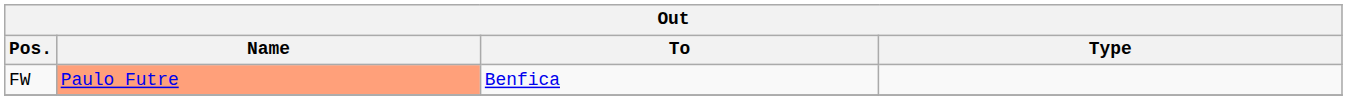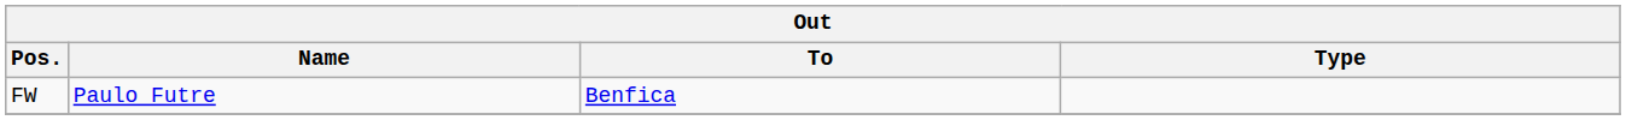FW | Name: lightsalmon background -> no background
